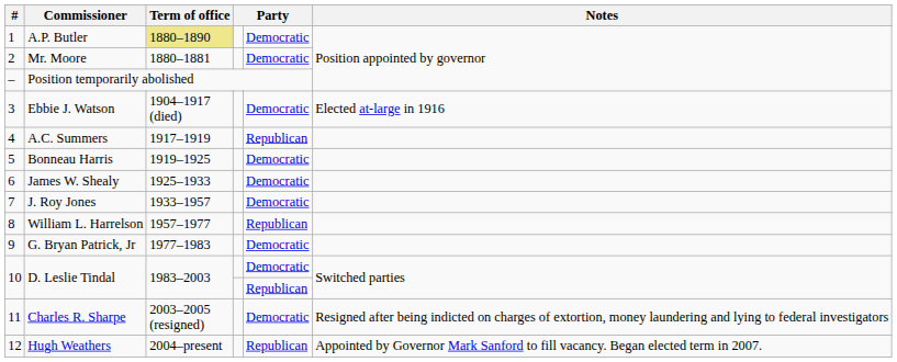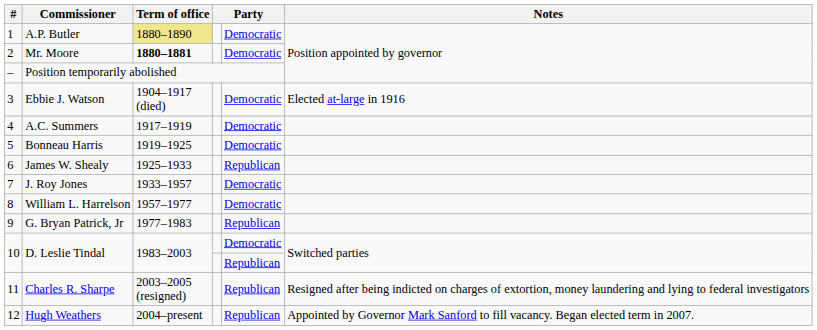2 | Term of office: normal -> bold
4 | column 5: Republican -> Democratic
6 | column 5: Democratic -> Republican
8 | column 5: Republican -> Democratic
9 | column 5: Democratic -> Republican
11 | column 5: Democratic -> Republican
